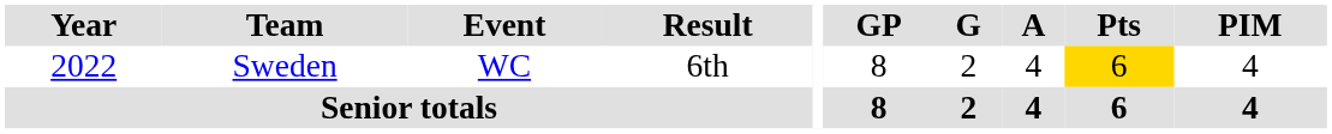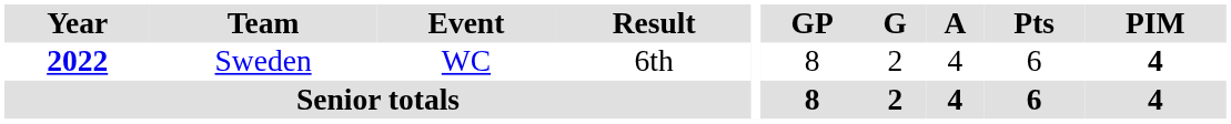Sweden | Year: normal -> bold
Sweden | Pts: gold background -> no background
Sweden | PIM: normal -> bold
